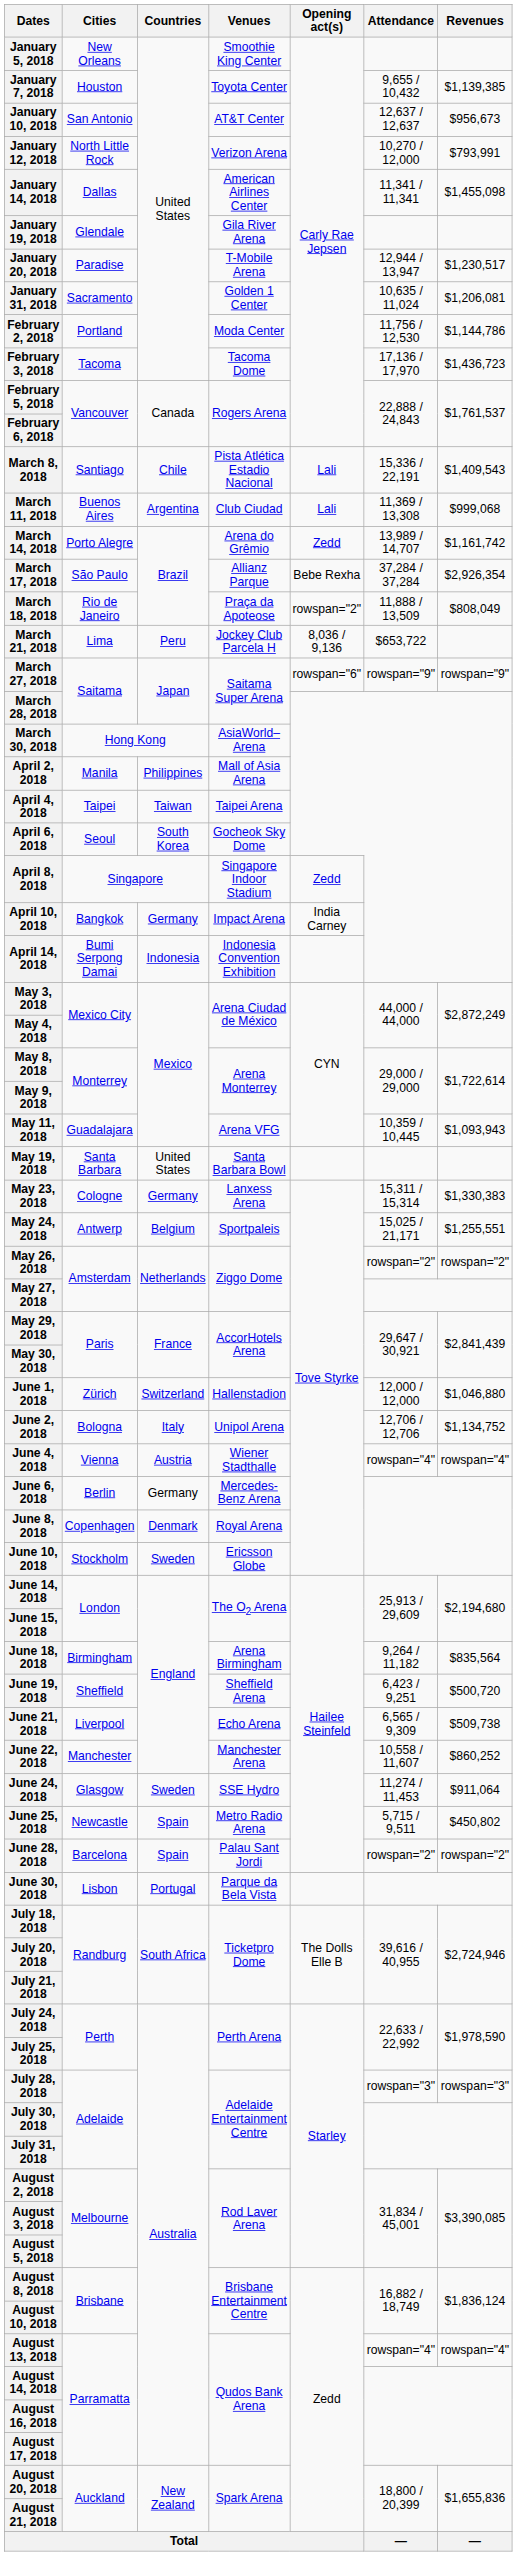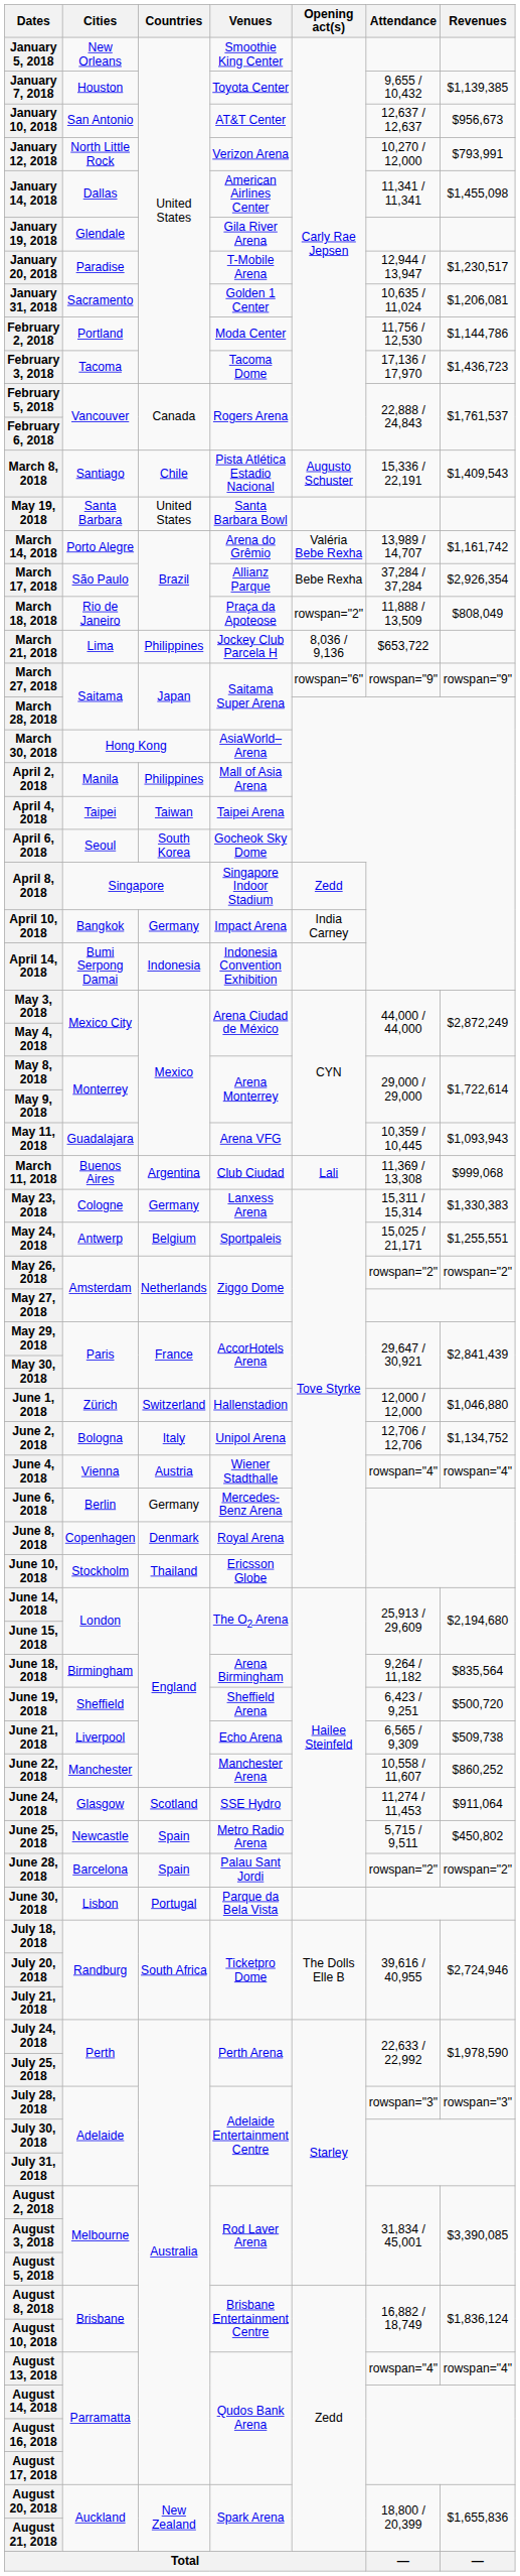March 8, 2018 | Opening act(s): Lali -> Augusto Schuster
rows swapped: March 11, 2018 <-> May 19, 2018
March 14, 2018 | Opening act(s): Zedd -> Valéria Bebe Rexha
March 21, 2018 | Countries: Peru -> Philippines
June 10, 2018 | Countries: Sweden -> Thailand
June 24, 2018 | Countries: Sweden -> Scotland
